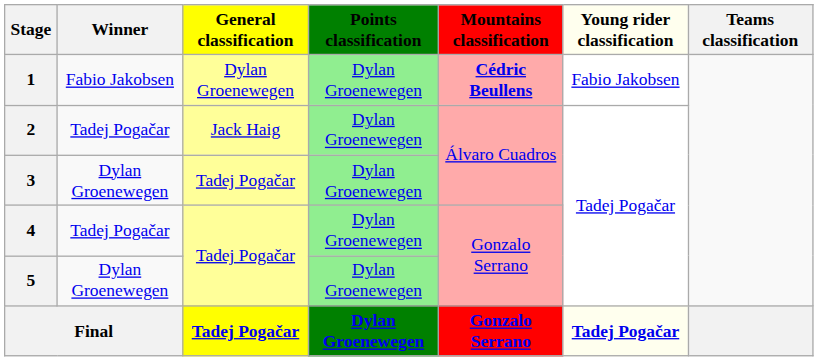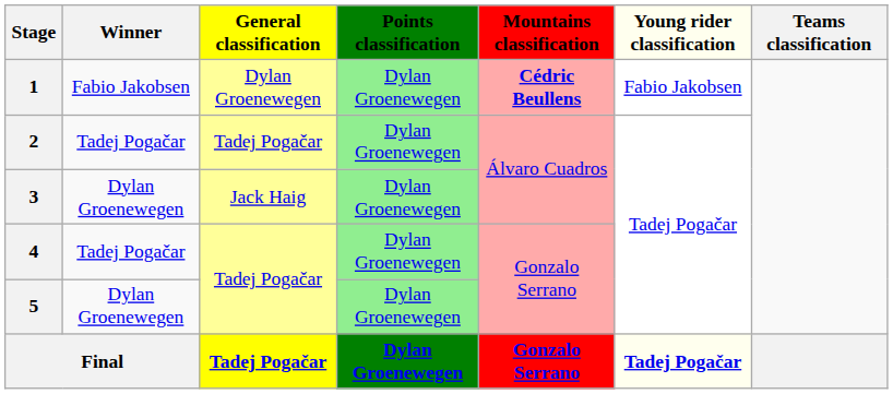2 | General classification: Jack Haig -> Tadej Pogačar
3 | General classification: Tadej Pogačar -> Jack Haig
